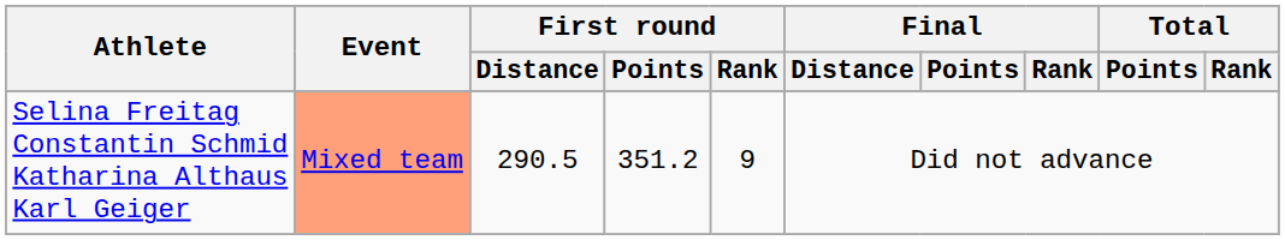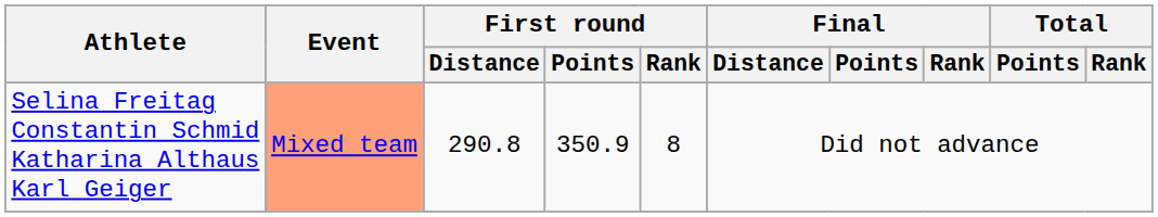row 3 | First round / Distance: 290.5 -> 290.8
row 3 | First round / Points: 351.2 -> 350.9
row 3 | First round / Rank: 9 -> 8
